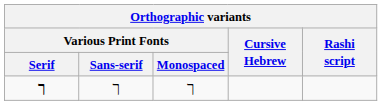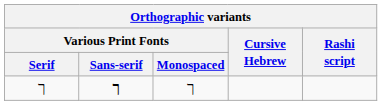row 4 | Various Print Fonts / Serif: bold -> normal
row 4 | Various Print Fonts / Sans-serif: normal -> bold
